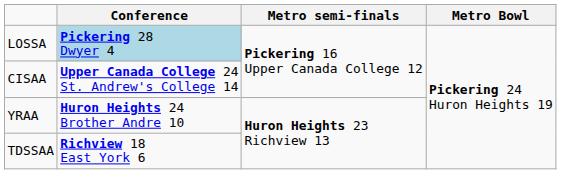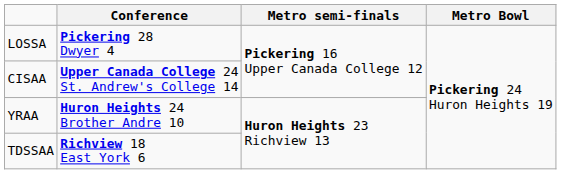LOSSA | Conference: lightblue background -> no background
